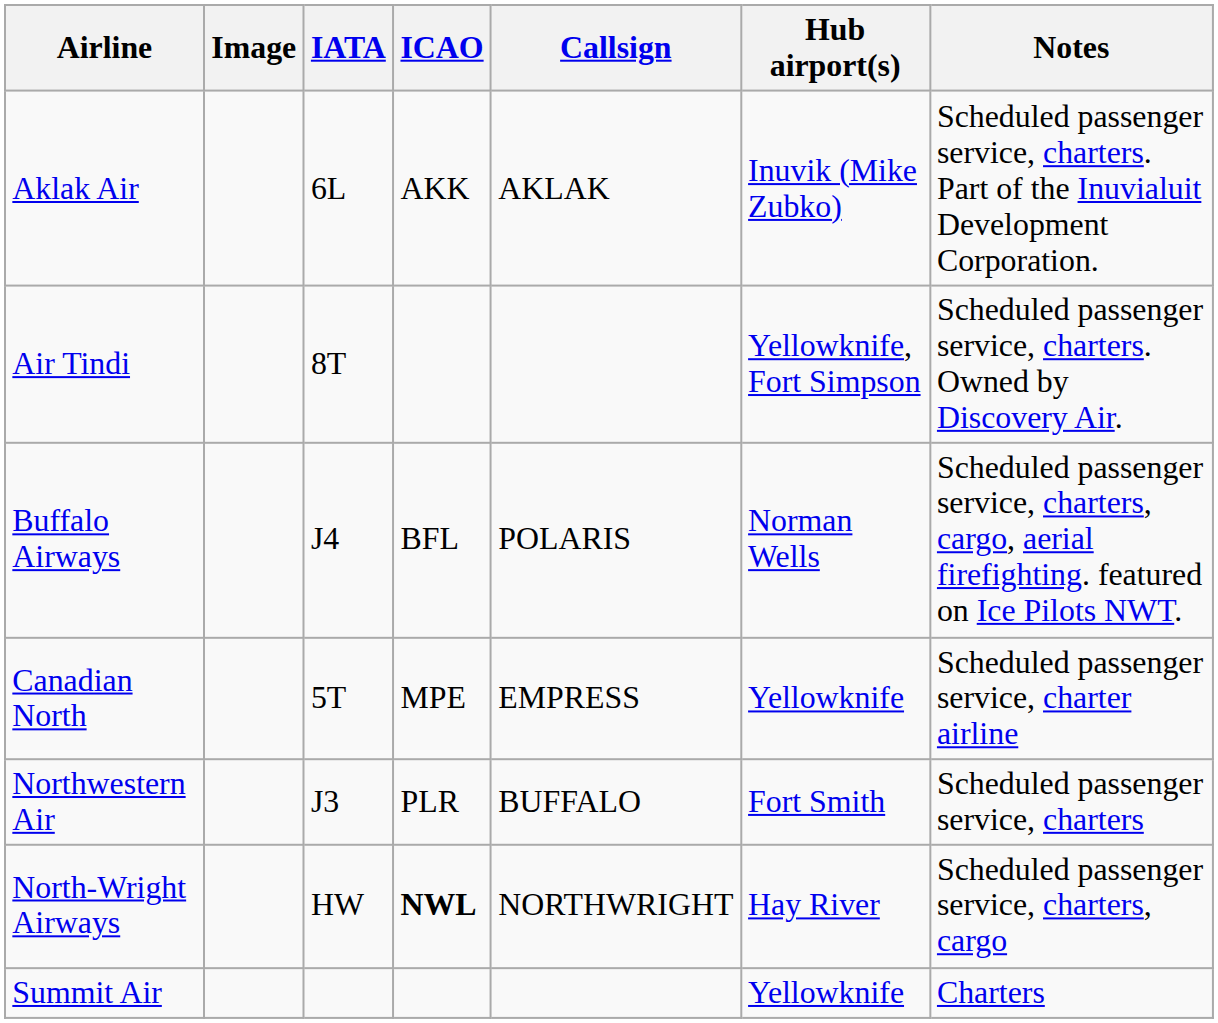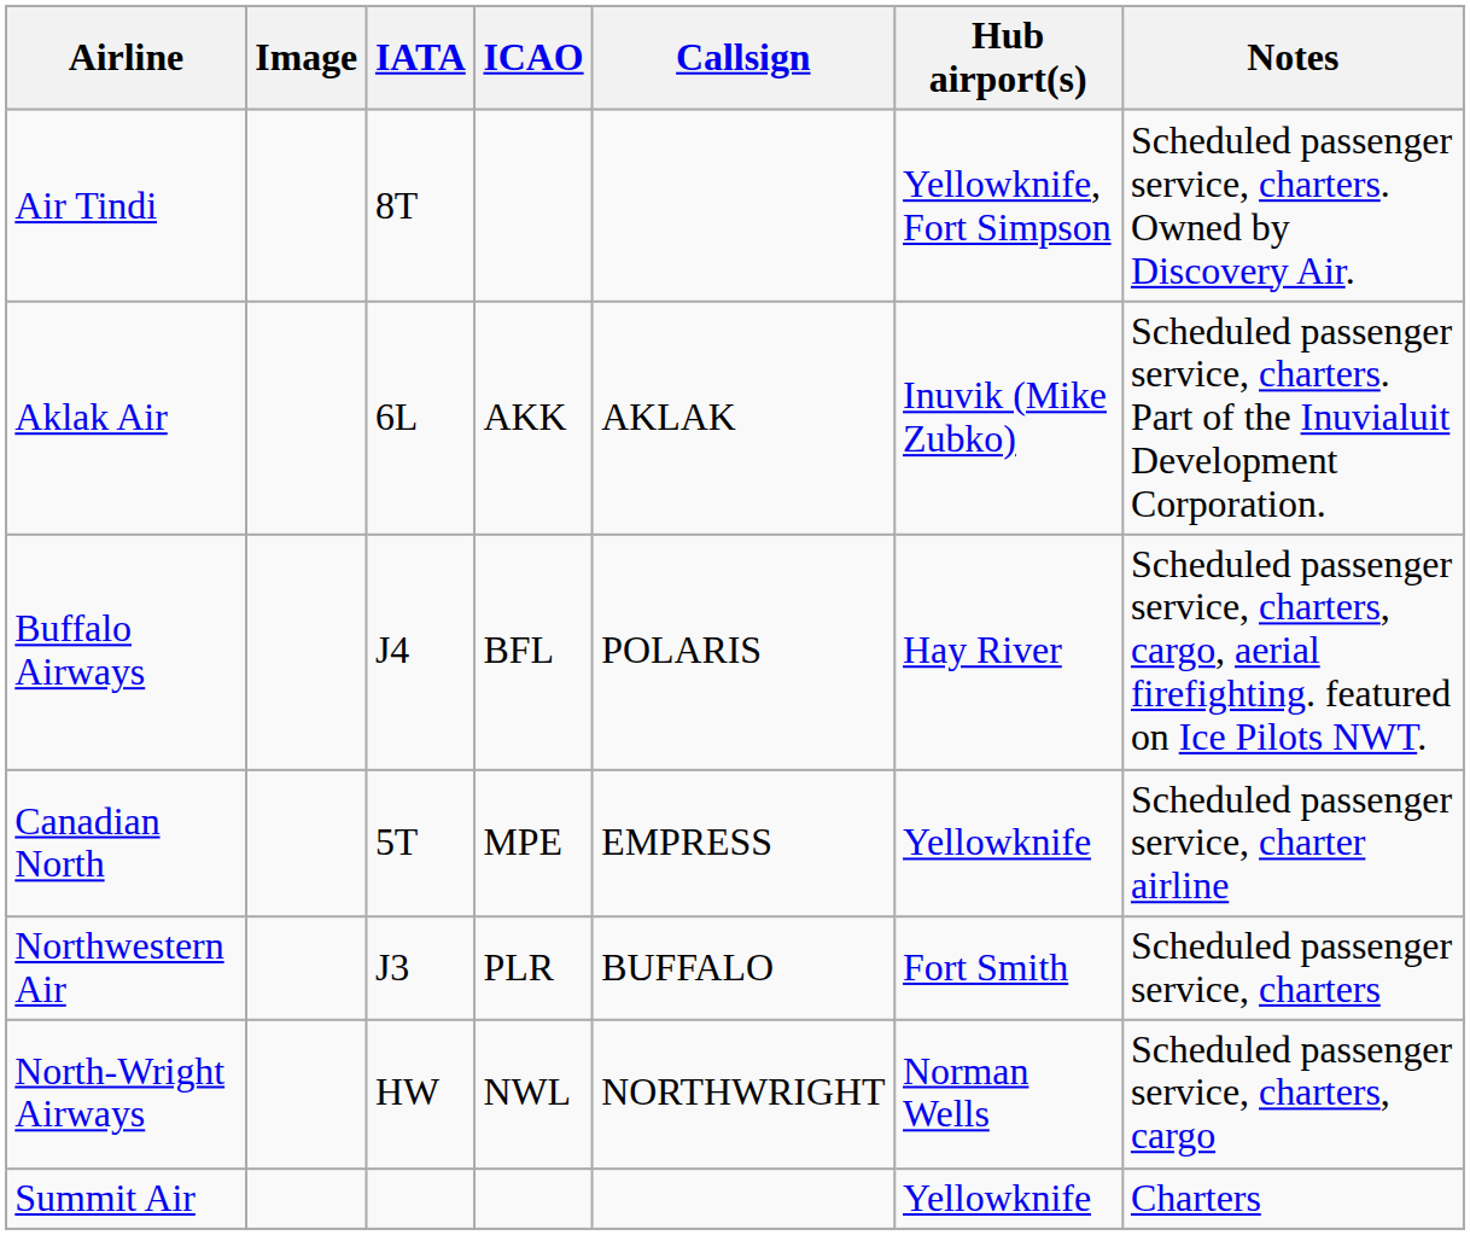rows swapped: Air Tindi <-> Aklak Air
Buffalo Airways | Hub airport(s): Norman Wells -> Hay River
North-Wright Airways | ICAO: bold -> normal
North-Wright Airways | Hub airport(s): Hay River -> Norman Wells
